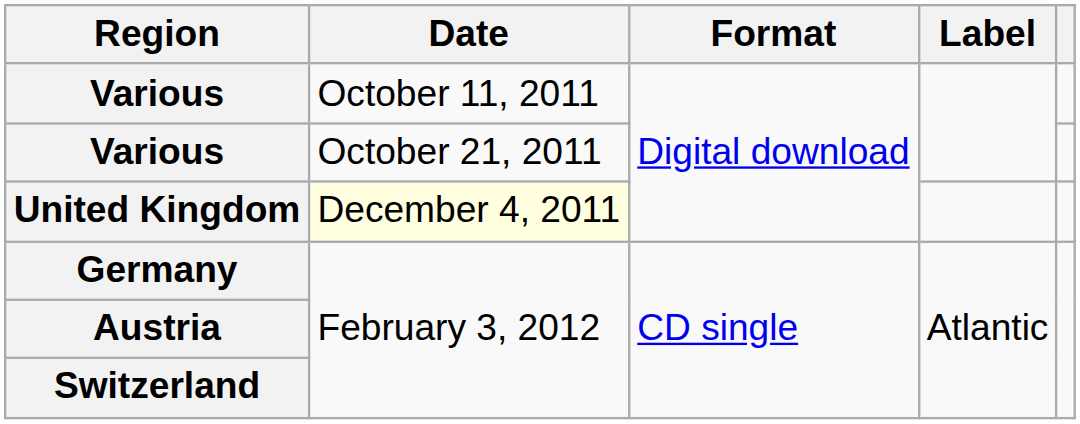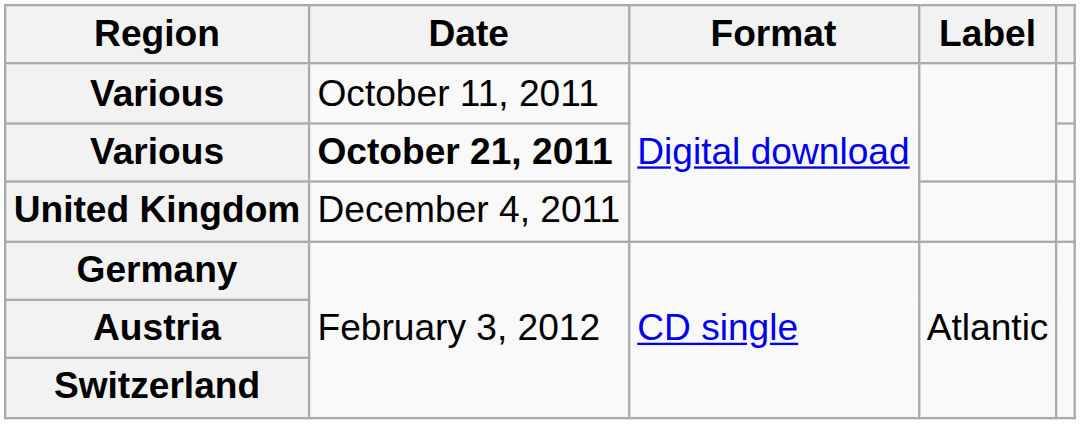October 21, 2011 | Date: normal -> bold
December 4, 2011 | Date: lightyellow background -> no background
